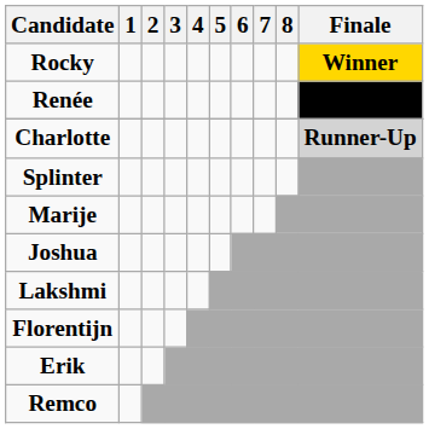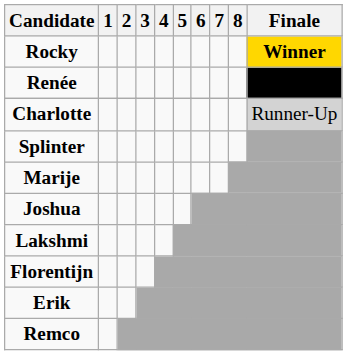Charlotte | Finale: bold -> normal
